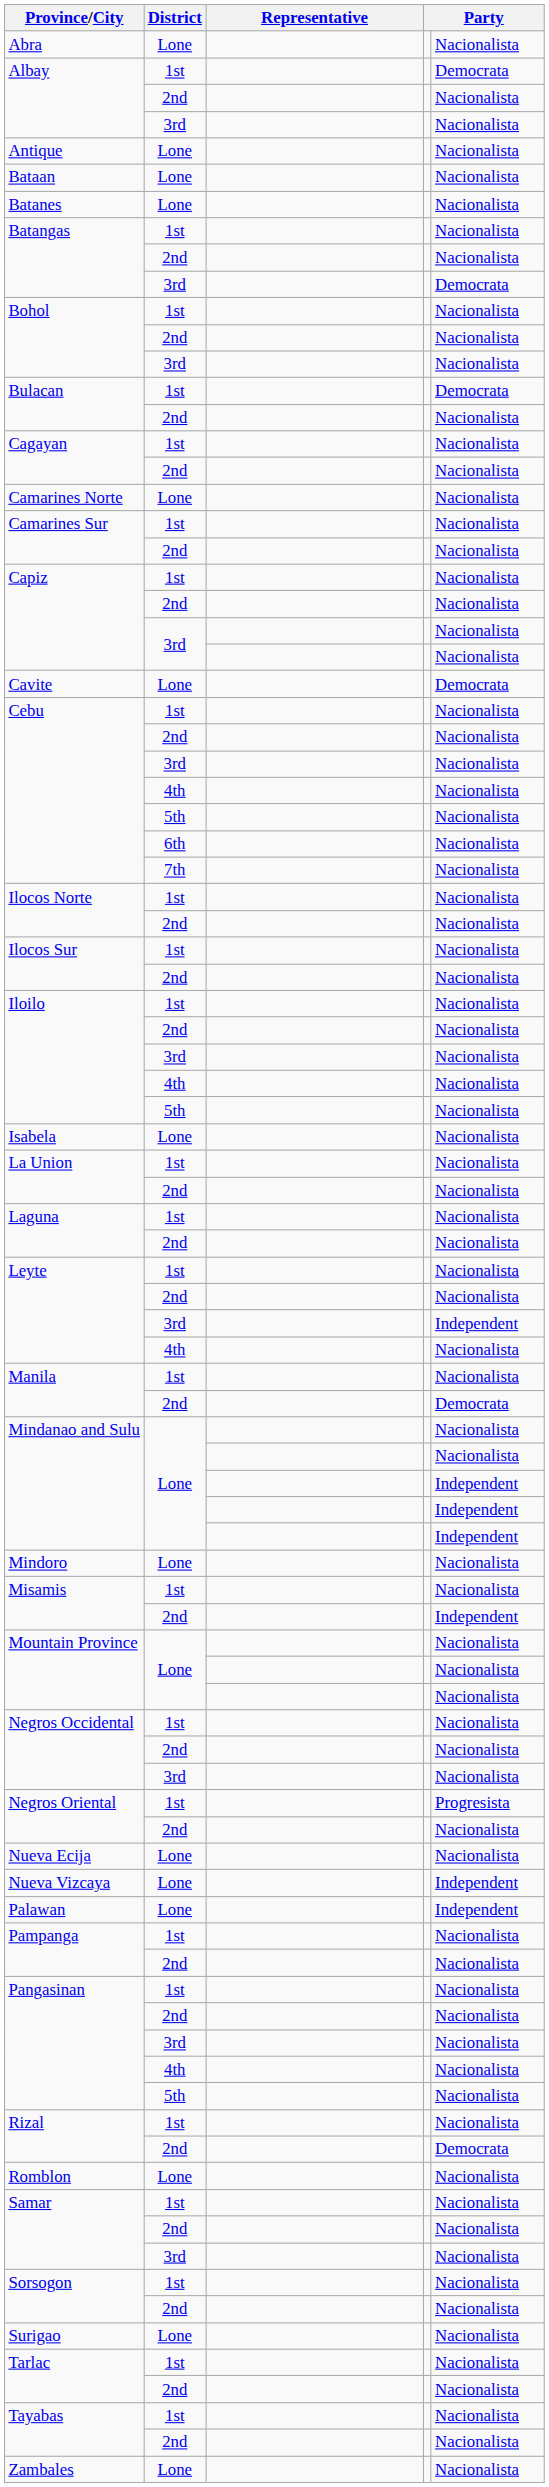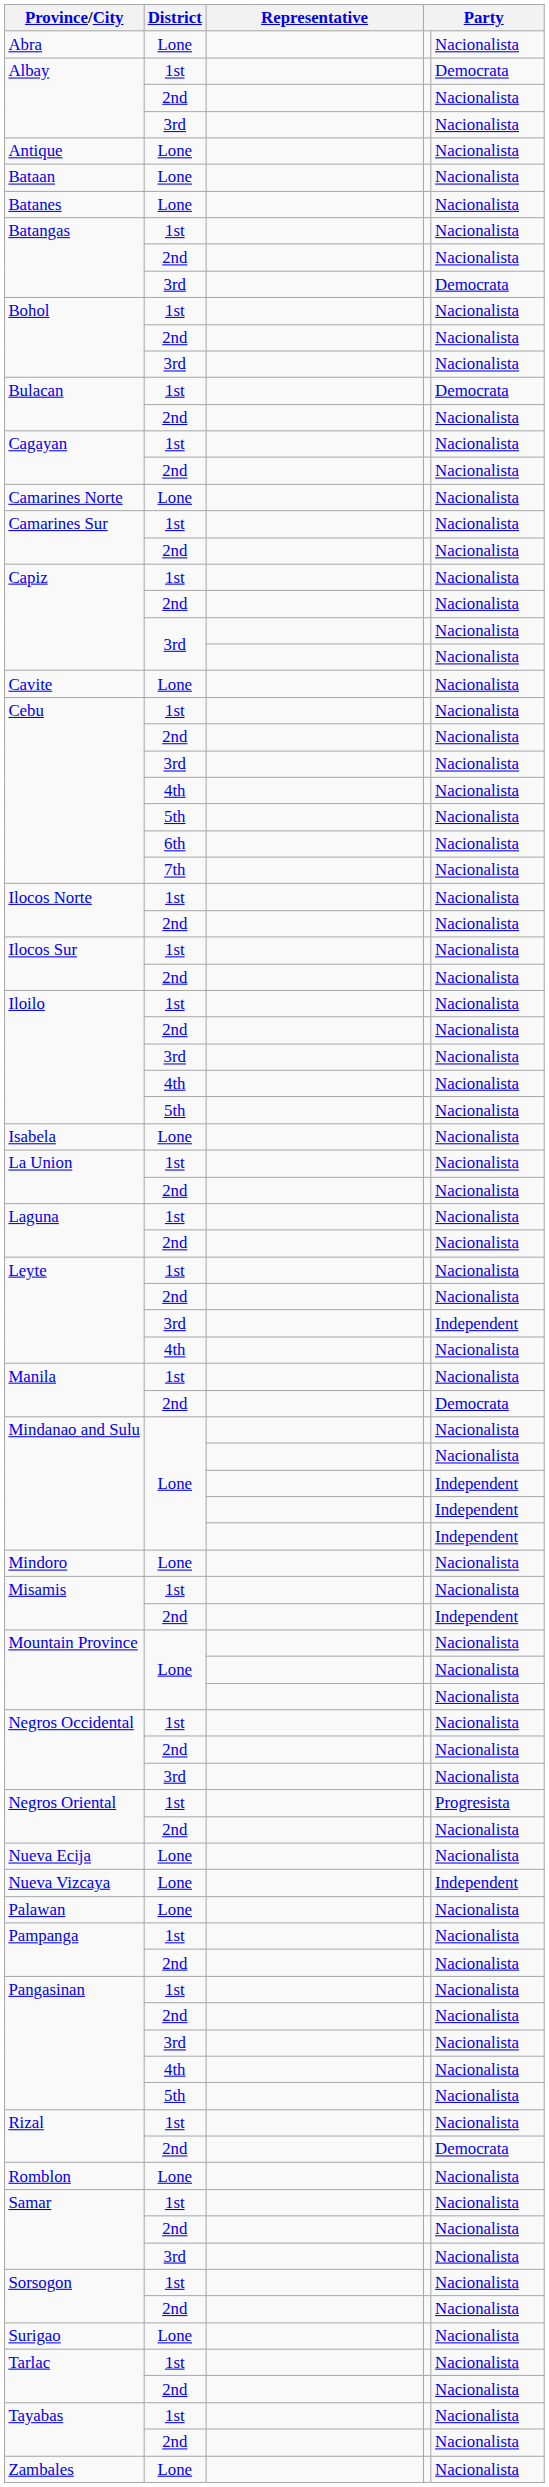Cavite | column 5: Democrata -> Nacionalista
Palawan | column 5: Independent -> Nacionalista
